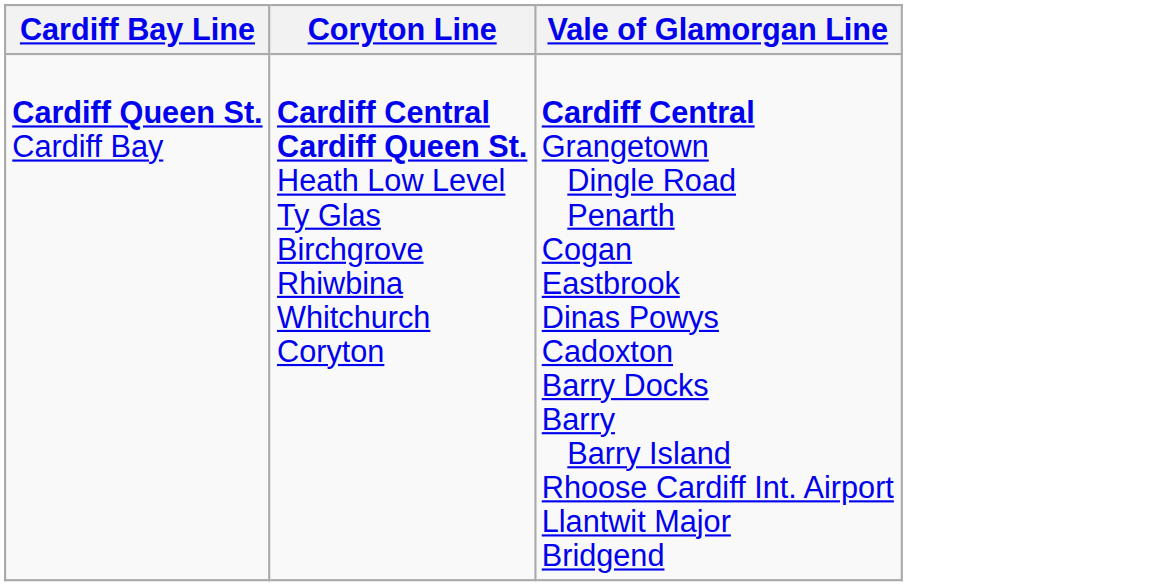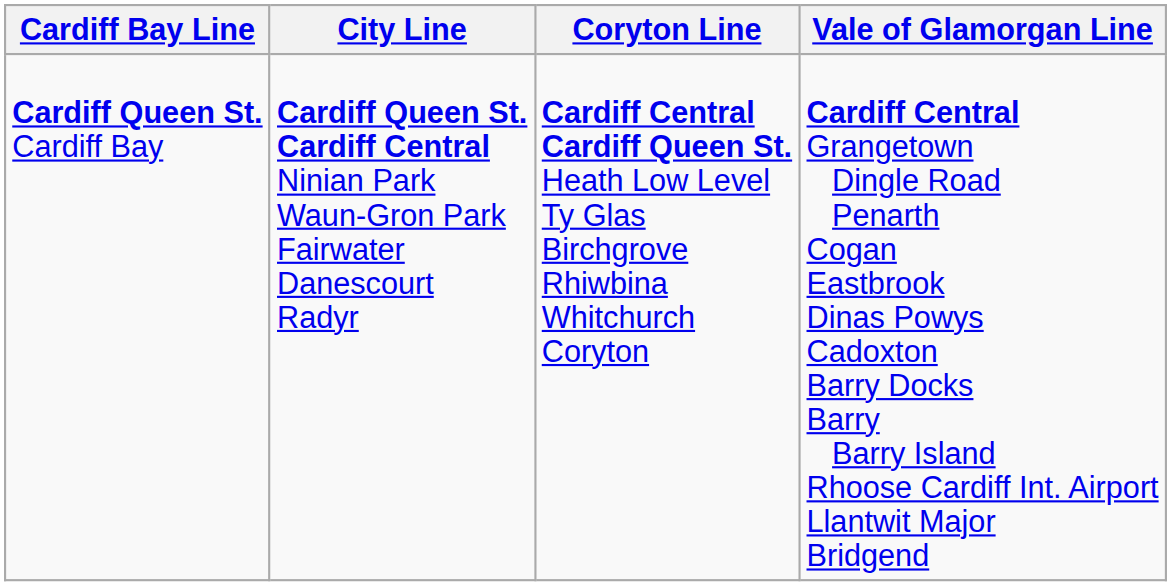+ column: City Line | Cardiff Queen St. Cardiff Central Ninian Park Waun-Gron Park Fairwater Danescourt Radyr
